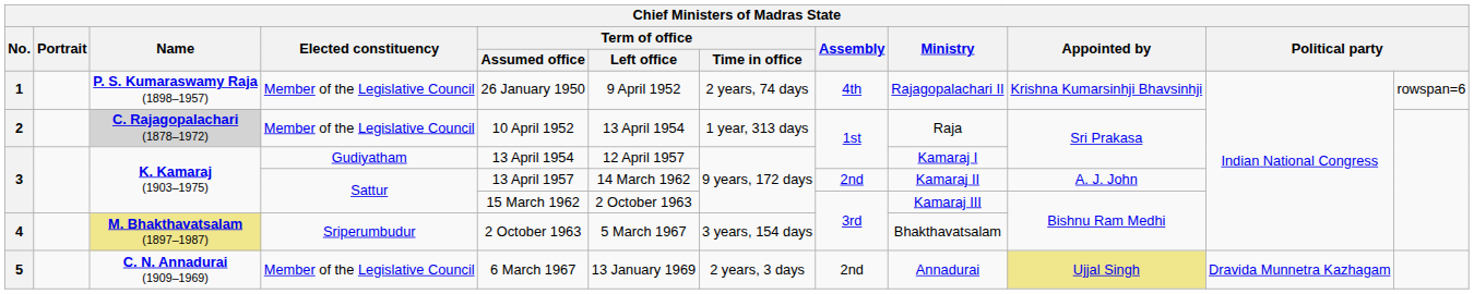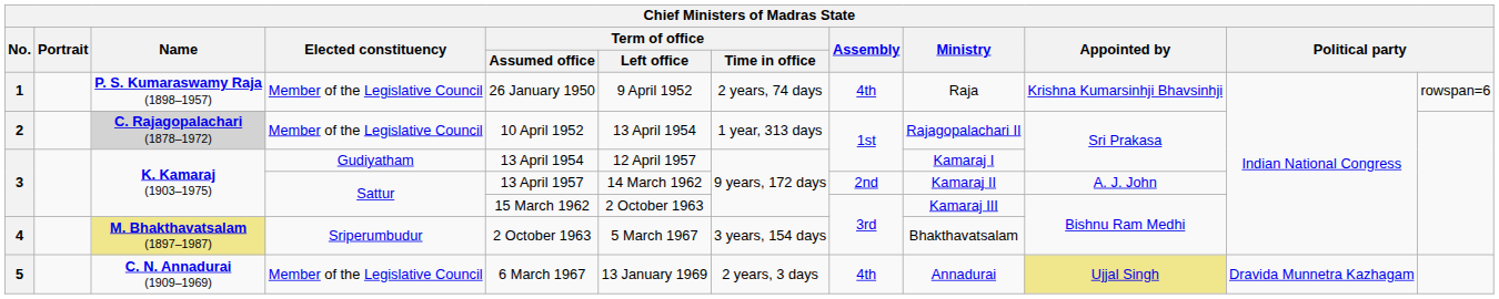1 | Ministry: Rajagopalachari II -> Raja
2 | Ministry: Raja -> Rajagopalachari II
5 | Assembly: 2nd -> 4th
